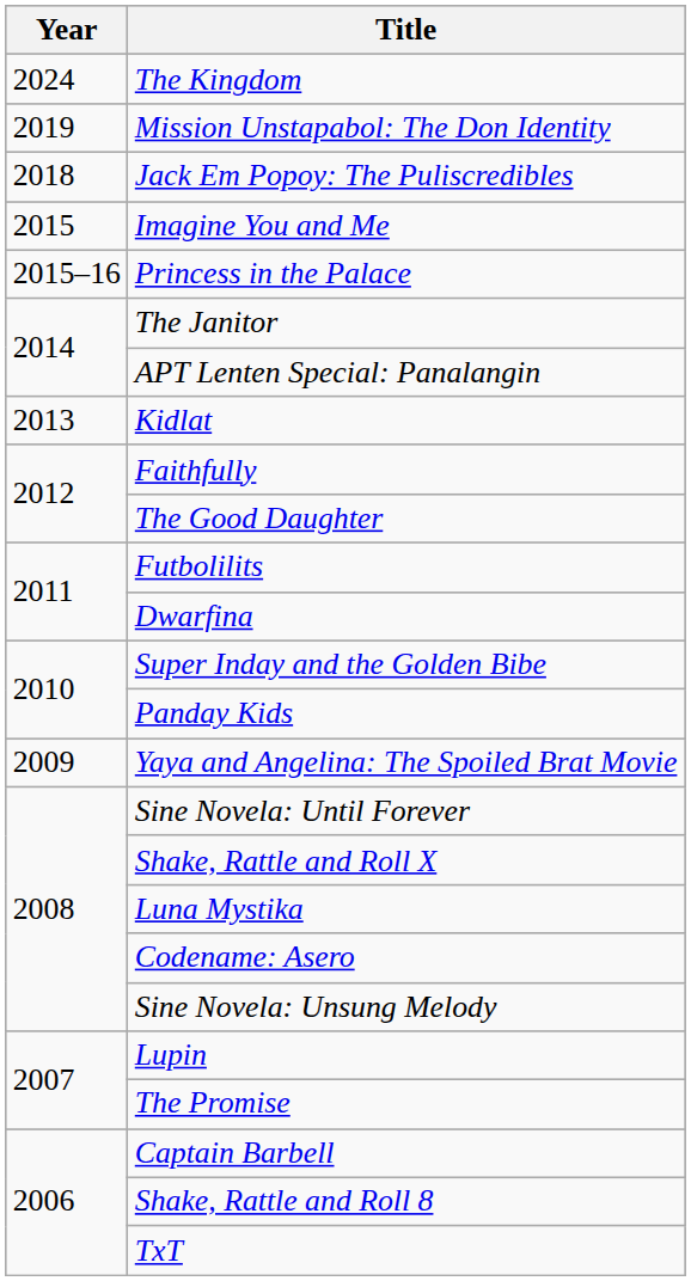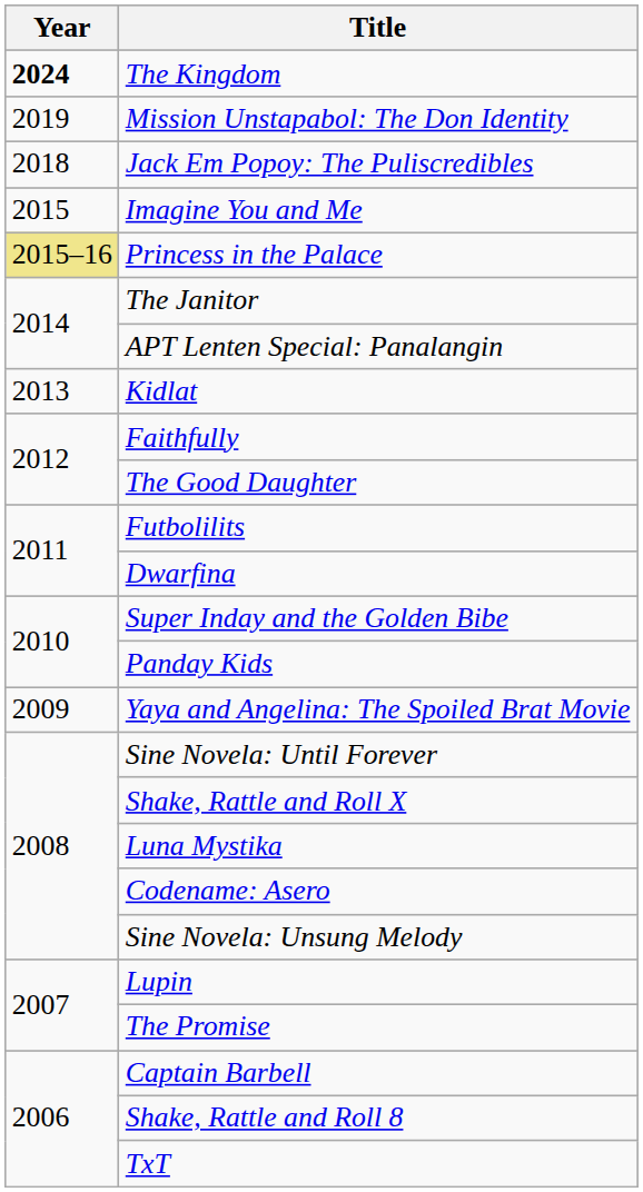The Kingdom | Year: normal -> bold
Princess in the Palace | Year: no background -> khaki background
